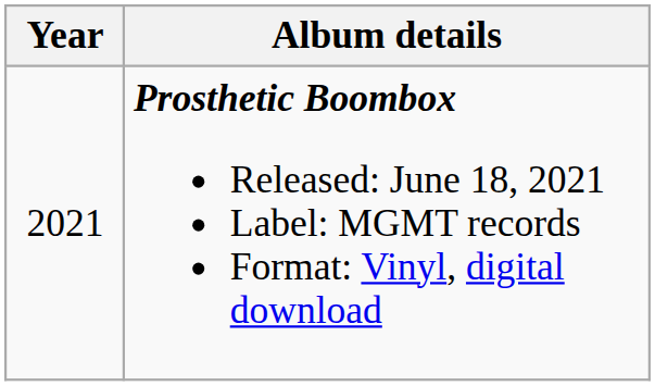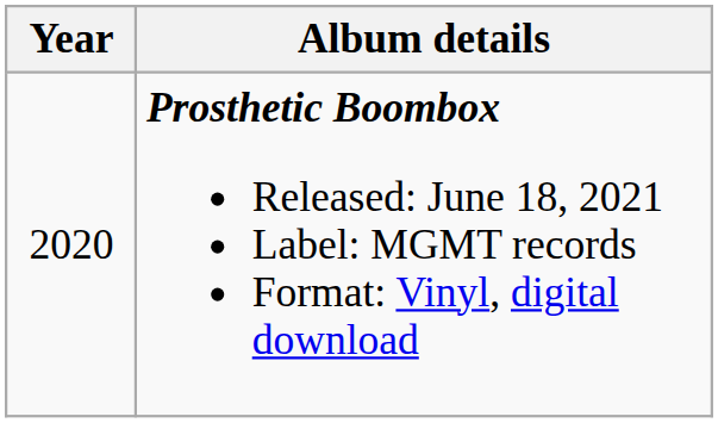row 2 | Year: 2021 -> 2020
